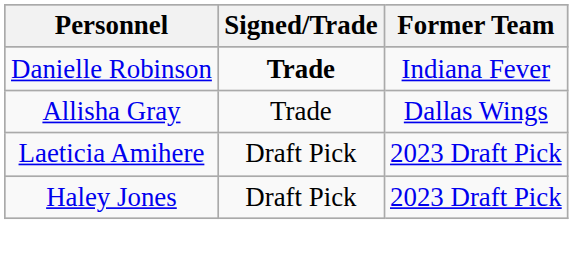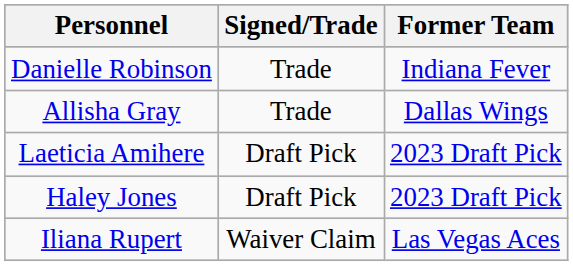Danielle Robinson | Signed/Trade: bold -> normal
+ row: Iliana Rupert | Waiver Claim | Las Vegas Aces
